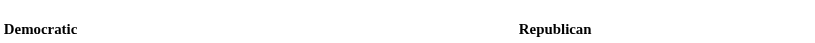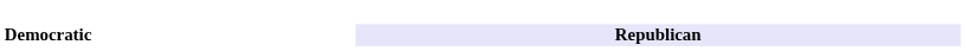Democratic | 175: no background -> lavender background
